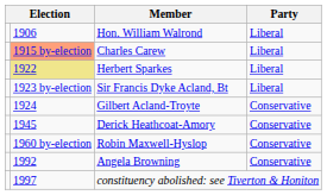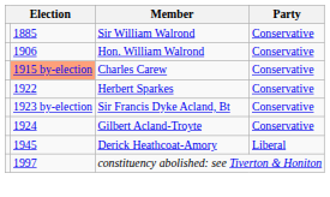+ row: 1885 | Sir William Walrond | Conservative
Hon. William Walrond | Party: Liberal -> Conservative
Charles Carew | Party: Liberal -> Conservative
Herbert Sparkes | column 2: khaki background -> no background
Herbert Sparkes | Party: Liberal -> Conservative
Sir Francis Dyke Acland, Bt | Party: Liberal -> Conservative
Derick Heathcoat-Amory | Party: Conservative -> Liberal
- row: 1960 by-election | Robin Maxwell-Hyslop | Conservative
- row: 1992 | Angela Browning | Conservative
